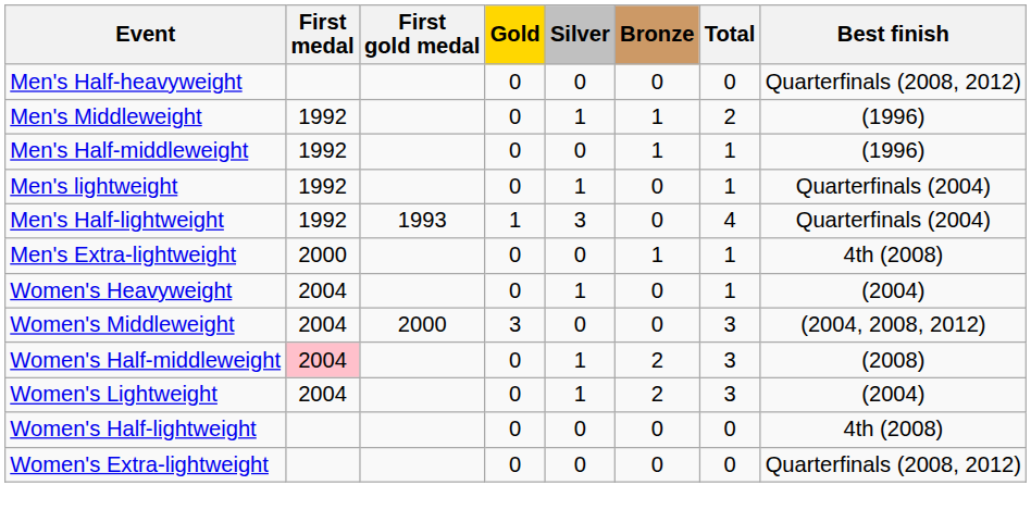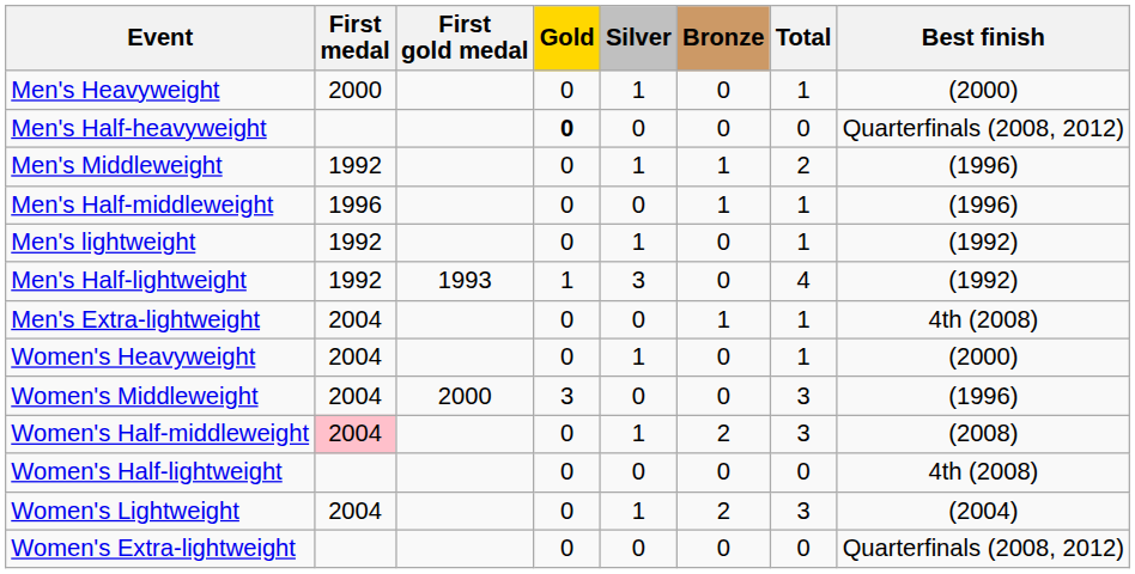+ row: Men's Heavyweight | 2000 | 0 | 1 | 0 | 1 | (2000)
Men's Half-heavyweight | Gold: normal -> bold
Men's Half-middleweight | First medal: 1992 -> 1996
Men's lightweight | Best finish: Quarterfinals (2004) -> (1992)
Men's Half-lightweight | Best finish: Quarterfinals (2004) -> (1992)
Men's Extra-lightweight | First medal: 2000 -> 2004
Women's Heavyweight | Best finish: (2004) -> (2000)
Women's Middleweight | Best finish: (2004, 2008, 2012) -> (1996)
rows swapped: Women's Lightweight <-> Women's Half-lightweight
